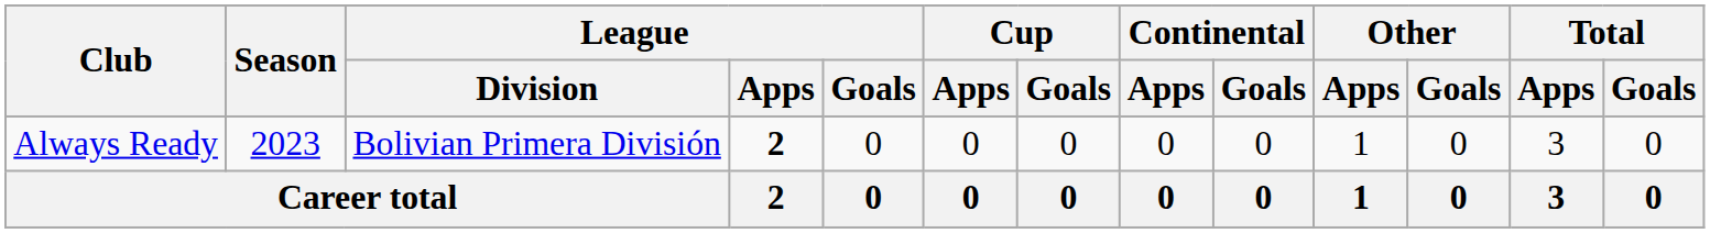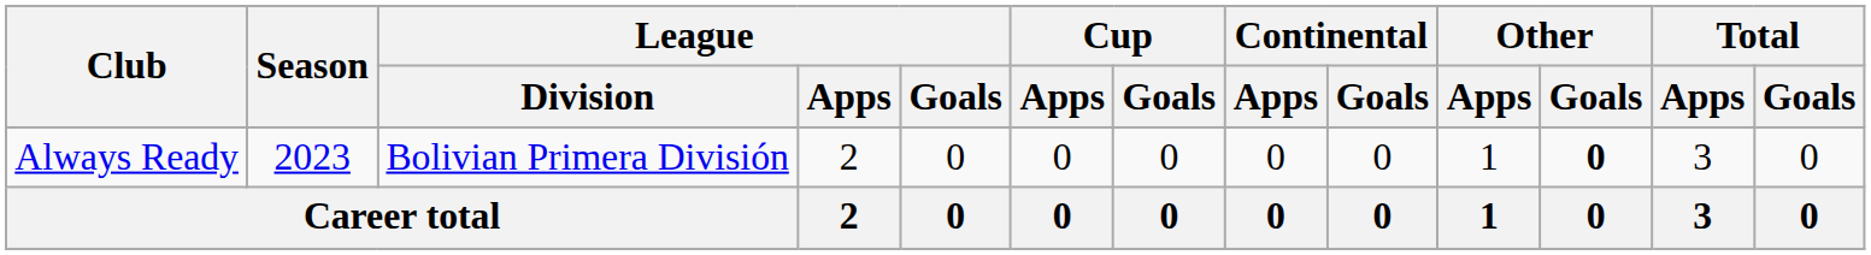Always Ready | League / Apps: bold -> normal
Always Ready | Other / Goals: normal -> bold
